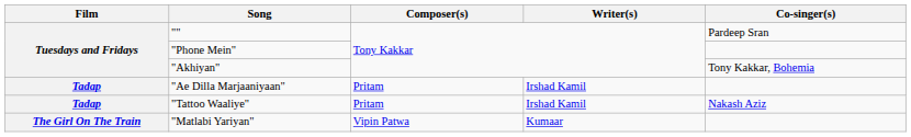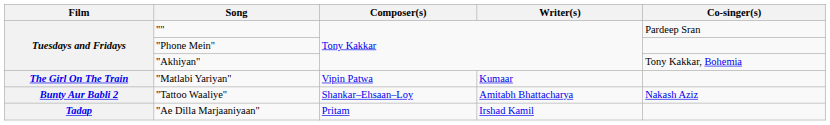rows swapped: "Matlabi Yariyan" <-> "Ae Dilla Marjaaniyaan"
"Tattoo Waaliye" | Film: Tadap -> Bunty Aur Babli 2
"Tattoo Waaliye" | Composer(s): Pritam -> Shankar–Ehsaan–Loy
"Tattoo Waaliye" | Writer(s): Irshad Kamil -> Amitabh Bhattacharya
